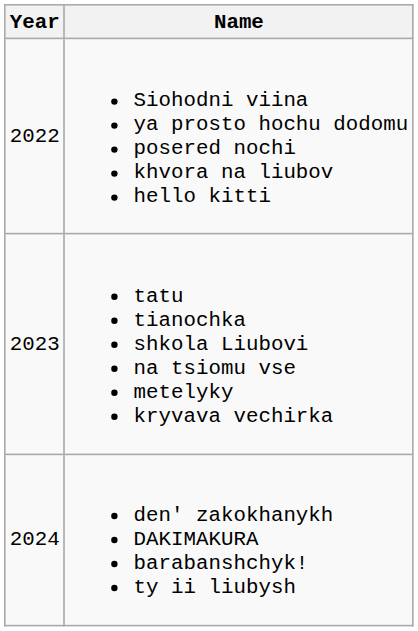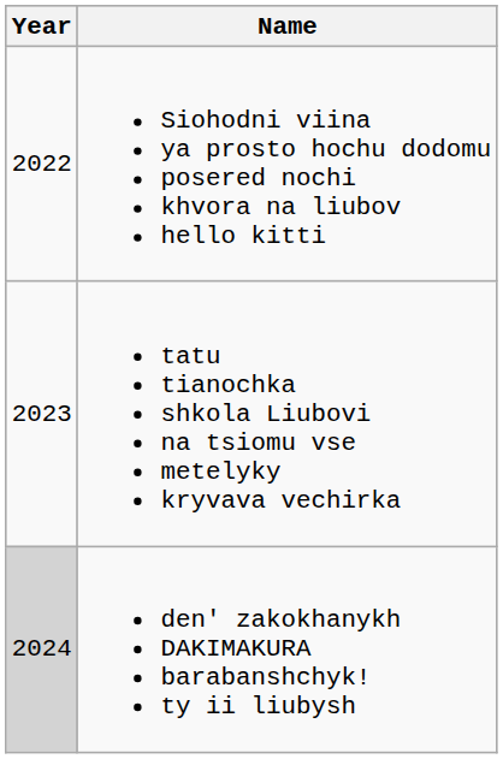den' zakokhanykh DAKIMAKURA barabanshchyk! ty ii liubysh | Year: no background -> lightgrey background
